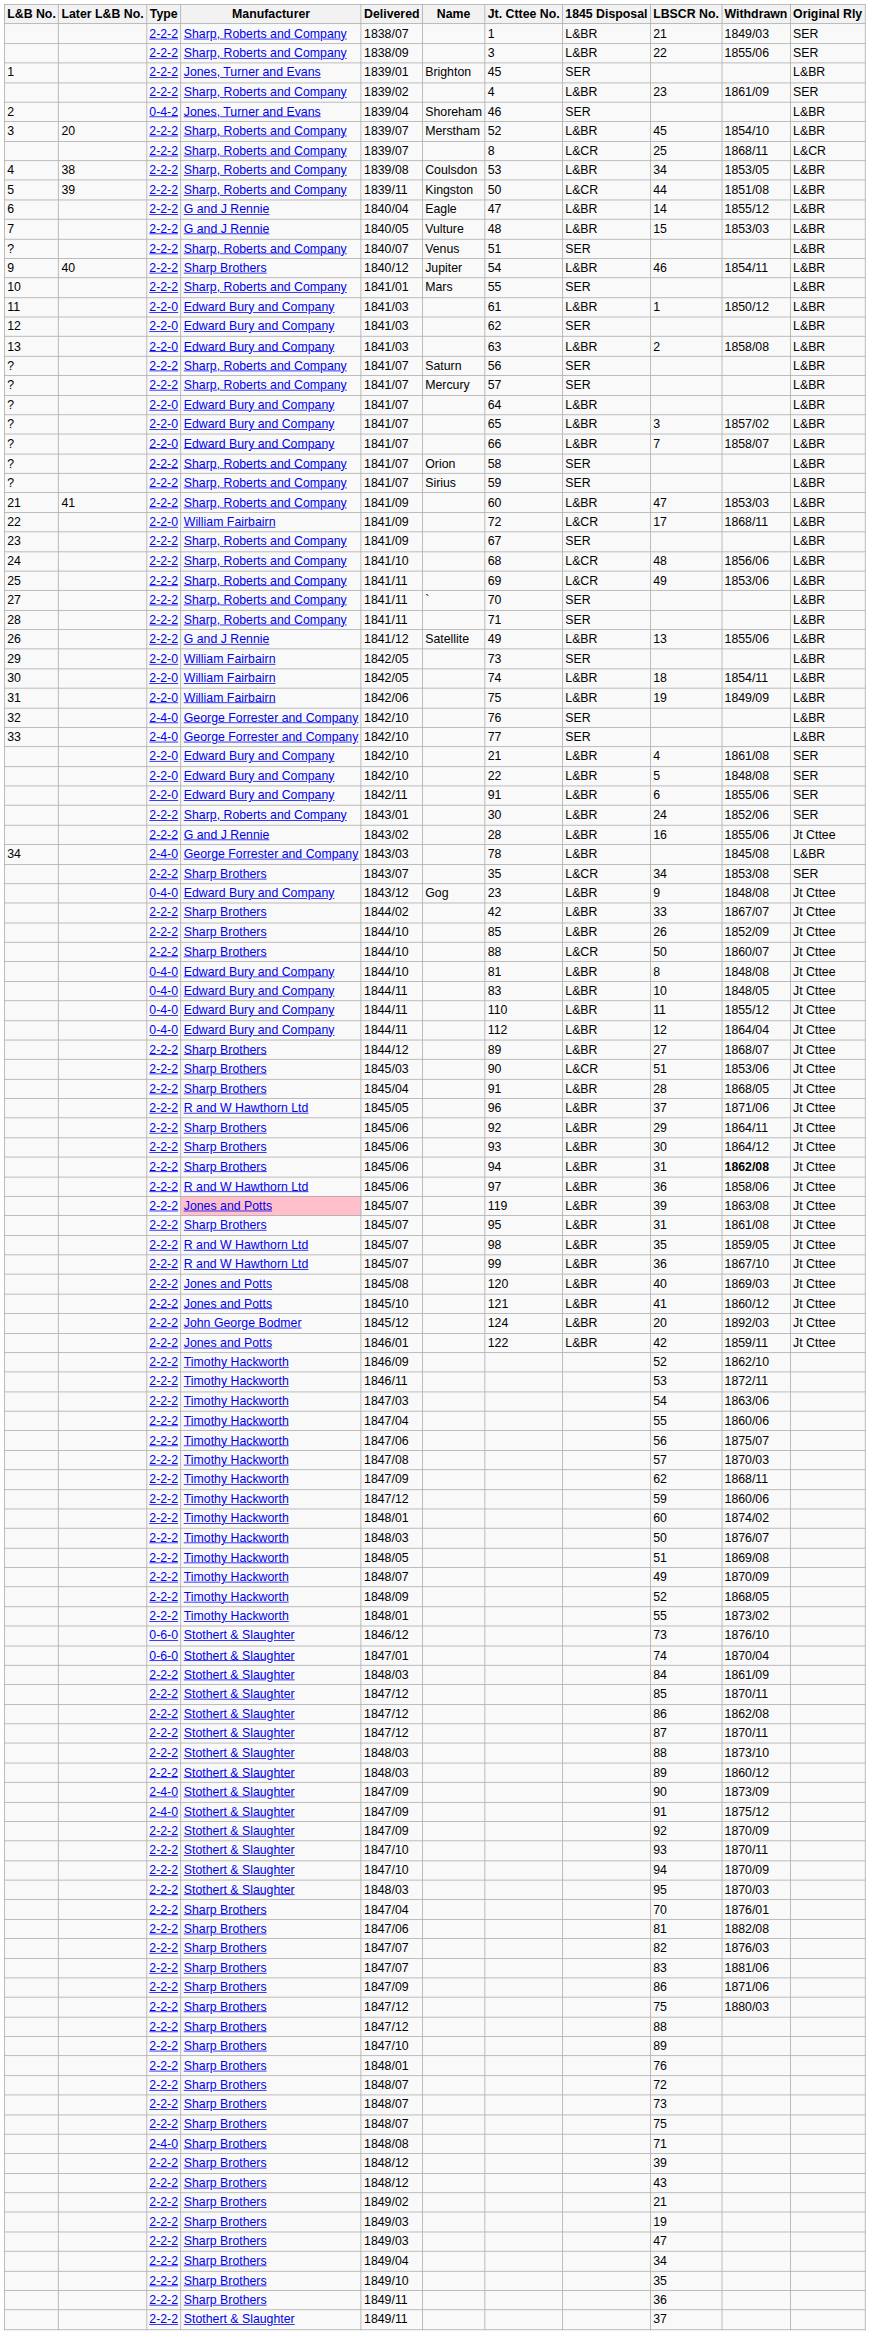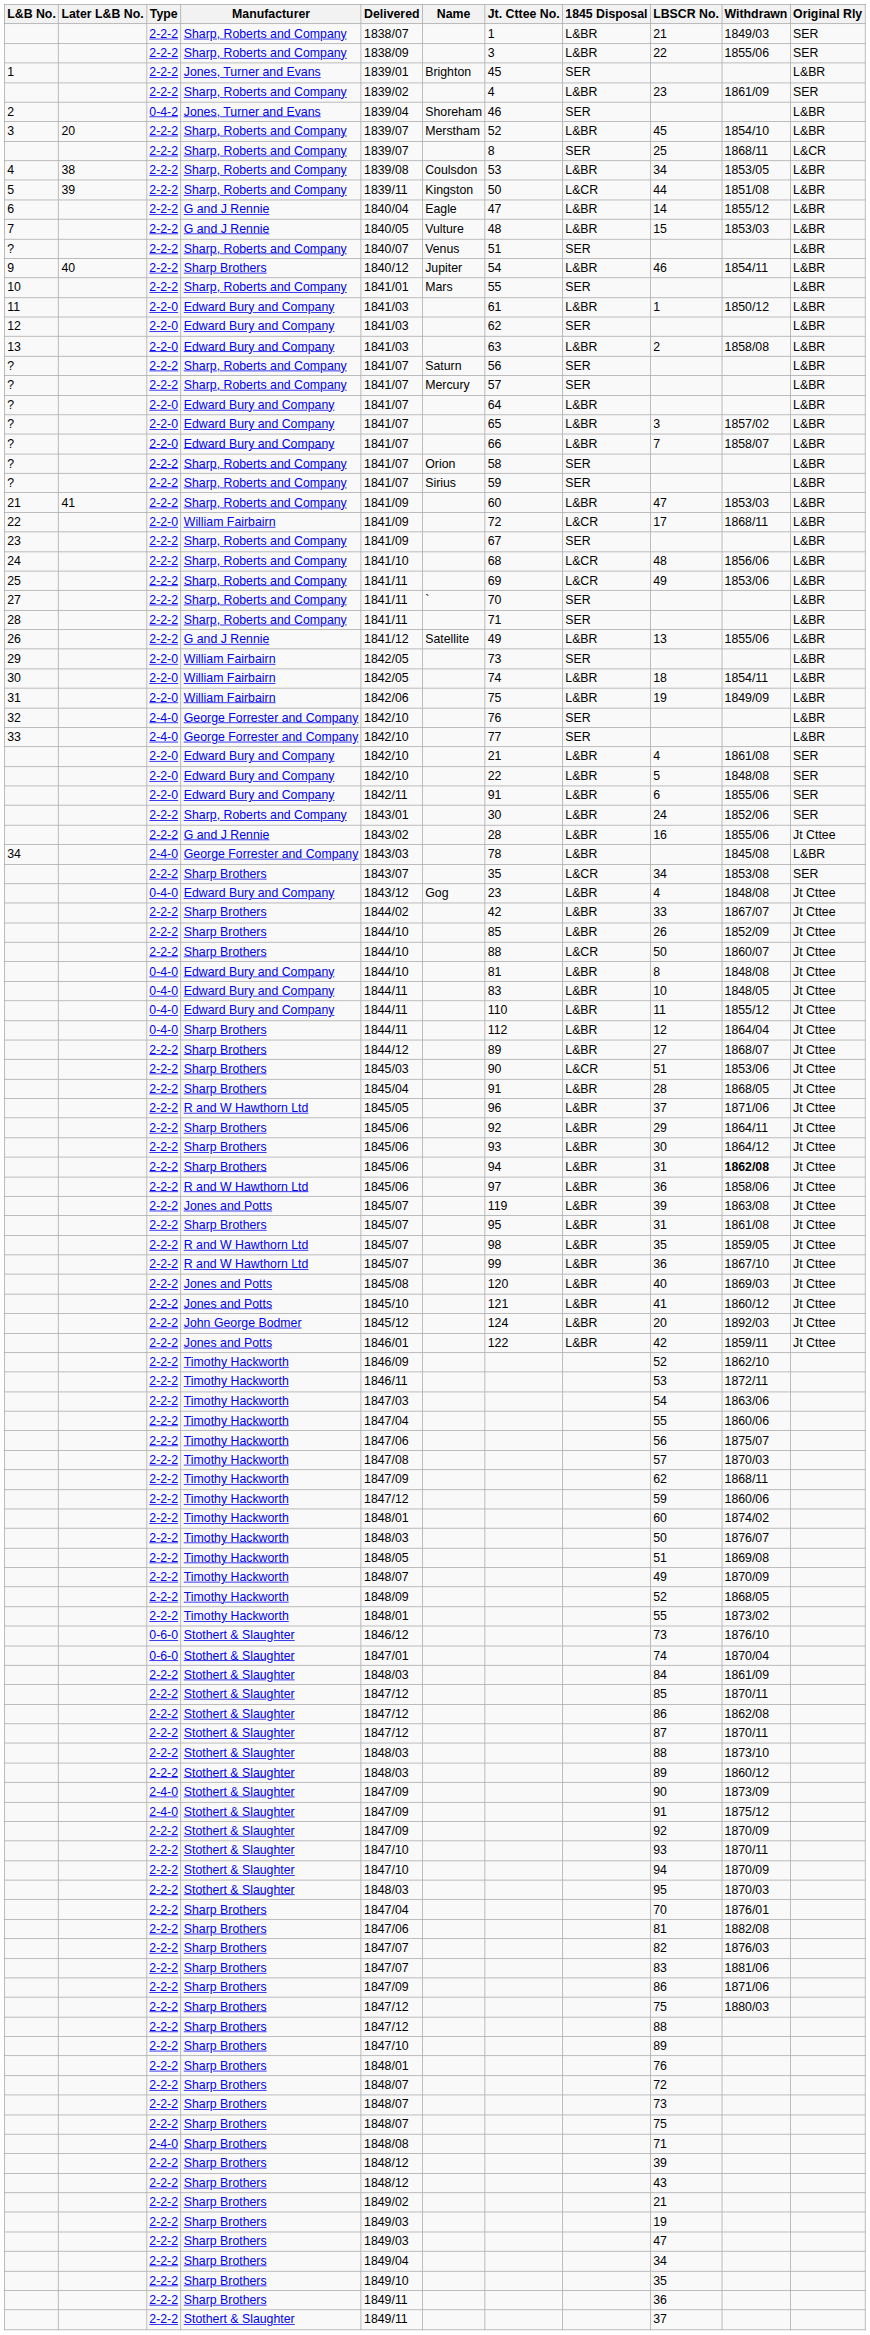row 8 | 1845 Disposal: L&CR -> SER
row 46 | LBSCR No.: 9 -> 4
row 53 | Manufacturer: Edward Bury and Company -> Sharp Brothers
row 62 | Manufacturer: pink background -> no background
